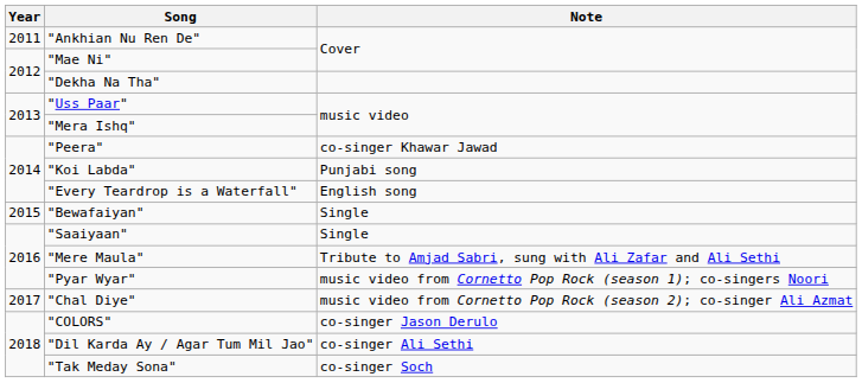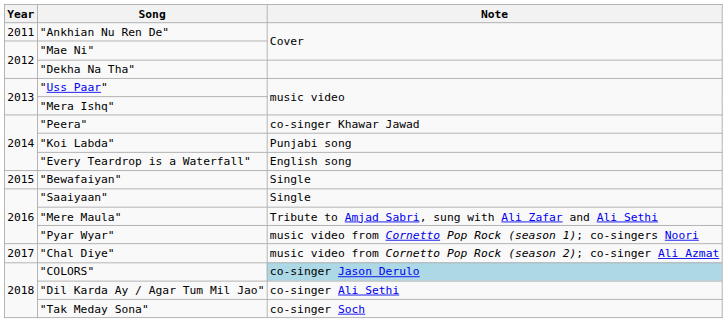"COLORS" | Note: no background -> lightblue background
